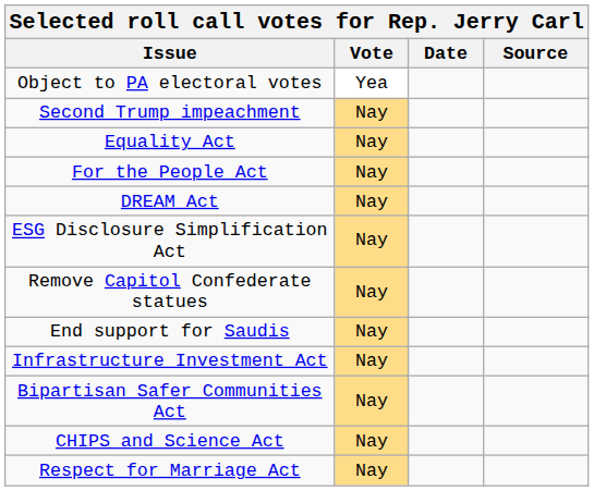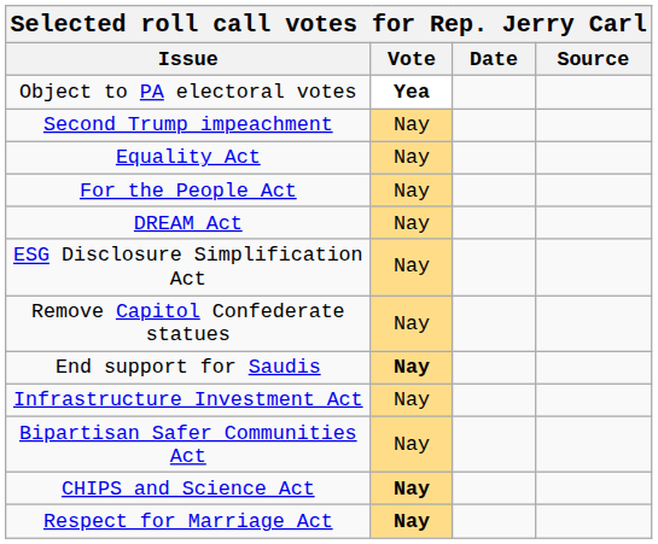Object to PA electoral votes | Vote: normal -> bold
End support for Saudis | Vote: normal -> bold
CHIPS and Science Act | Vote: normal -> bold
Respect for Marriage Act | Vote: normal -> bold
